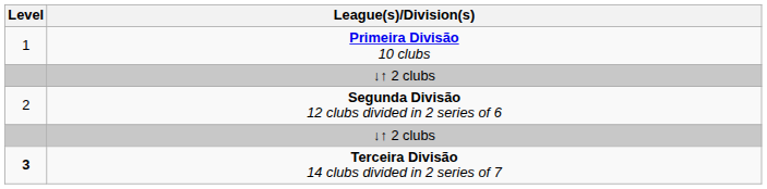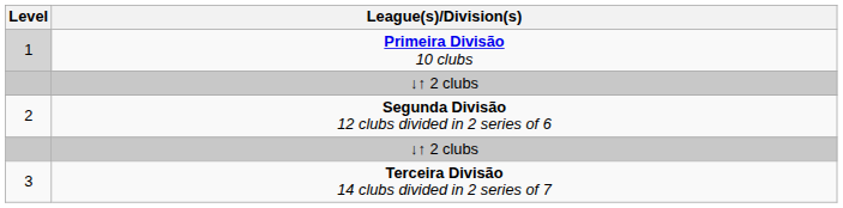1 | Level: no background -> lightgrey background
3 | Level: bold -> normal
